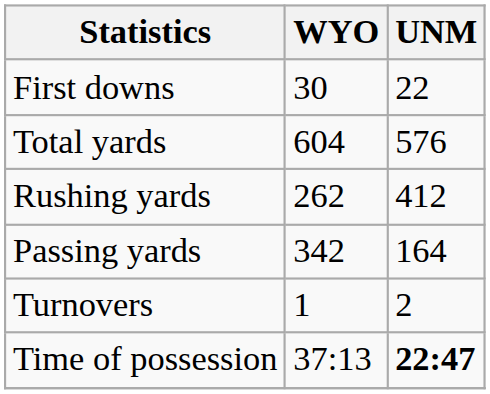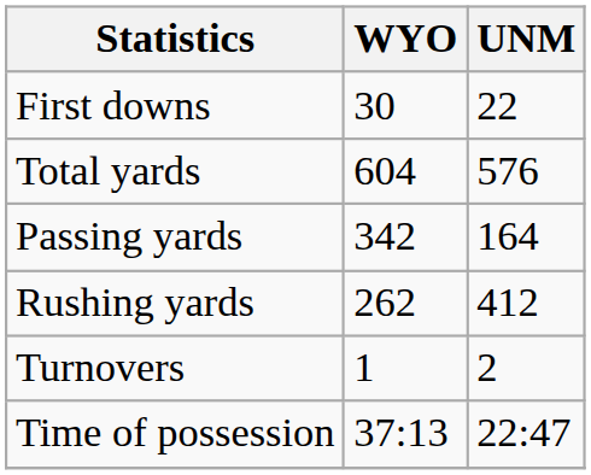rows swapped: Rushing yards <-> Passing yards
Time of possession | UNM: bold -> normal
